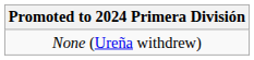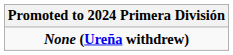None (Ureña withdrew) | column 1: normal -> bold
